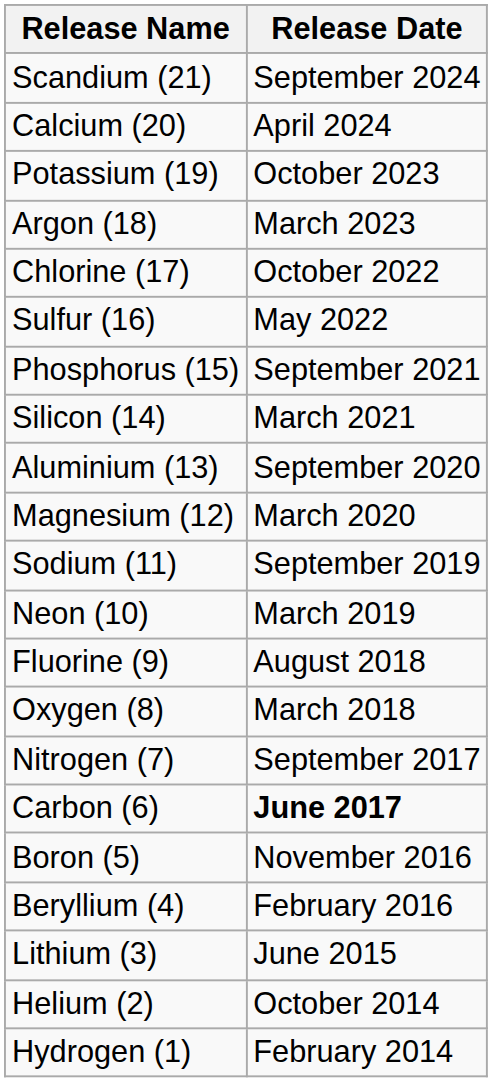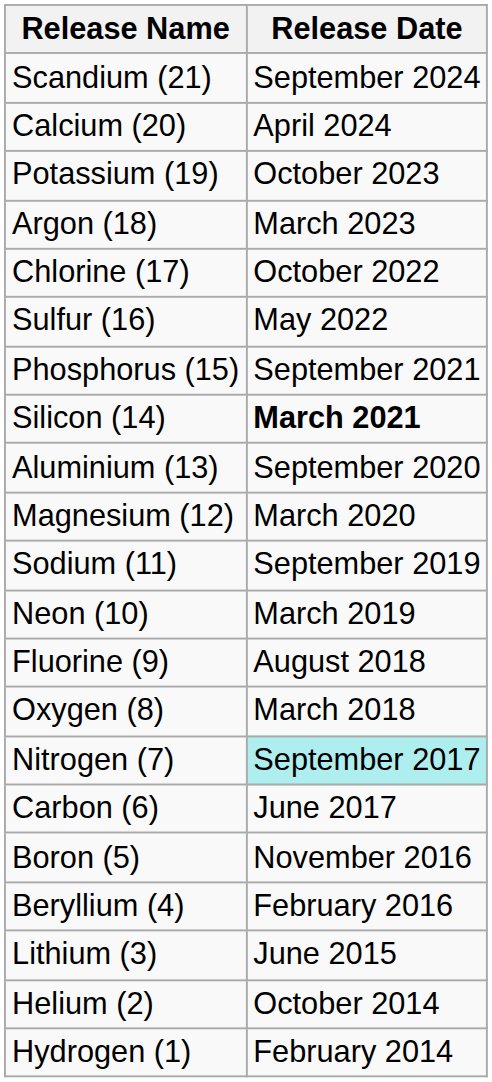Silicon (14) | Release Date: normal -> bold
Nitrogen (7) | Release Date: no background -> paleturquoise background
Carbon (6) | Release Date: bold -> normal
